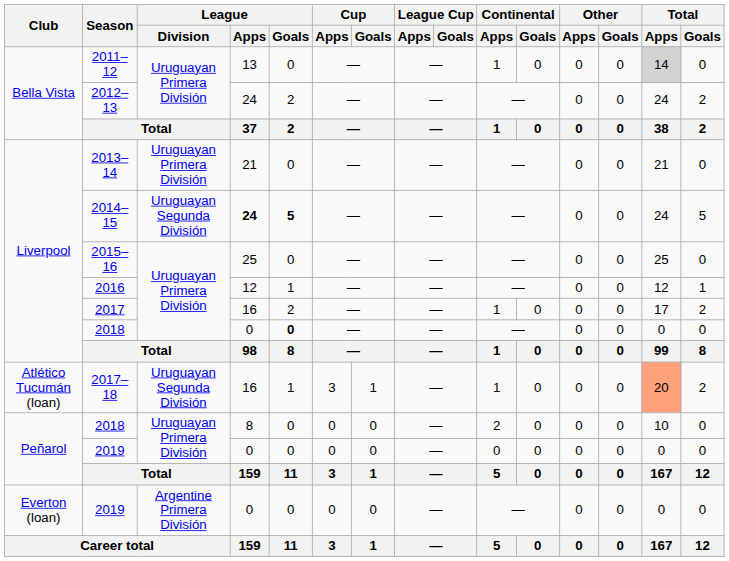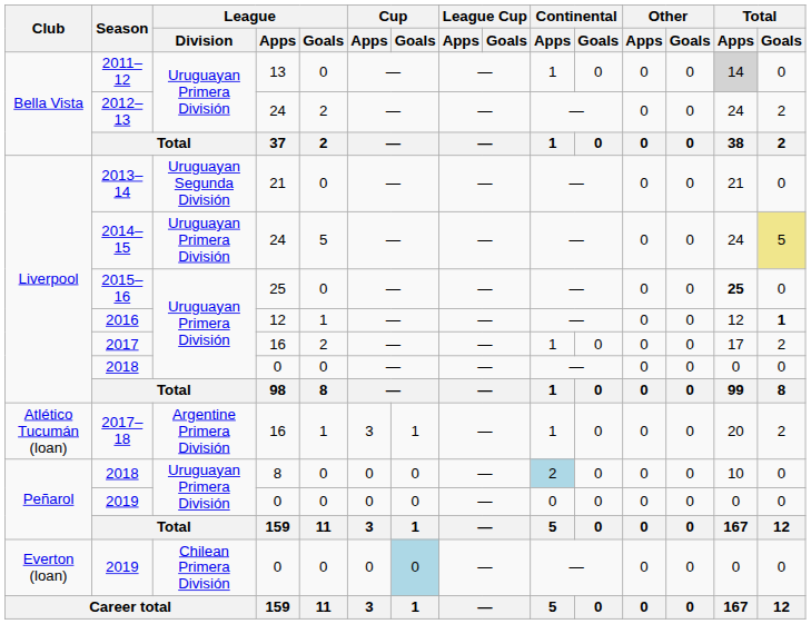2013–14 | League / Division: Uruguayan Primera División -> Uruguayan Segunda División
2014–15 | League / Division: Uruguayan Segunda División -> Uruguayan Primera División
2014–15 | League / Apps: bold -> normal
2014–15 | League / Goals: bold -> normal
2014–15 | Total / Goals: no background -> khaki background
2015–16 | Total / Apps: normal -> bold
2016 | Total / Goals: normal -> bold
Liverpool / 2018 | League / Goals: bold -> normal
2017–18 | League / Division: Uruguayan Segunda División -> Argentine Primera División
2017–18 | Total / Apps: lightsalmon background -> no background
Peñarol / 2018 | Continental / Apps: no background -> lightblue background
Everton (loan) / 2019 | League / Division: Argentine Primera División -> Chilean Primera División
Everton (loan) / 2019 | Cup / Goals: no background -> lightblue background
